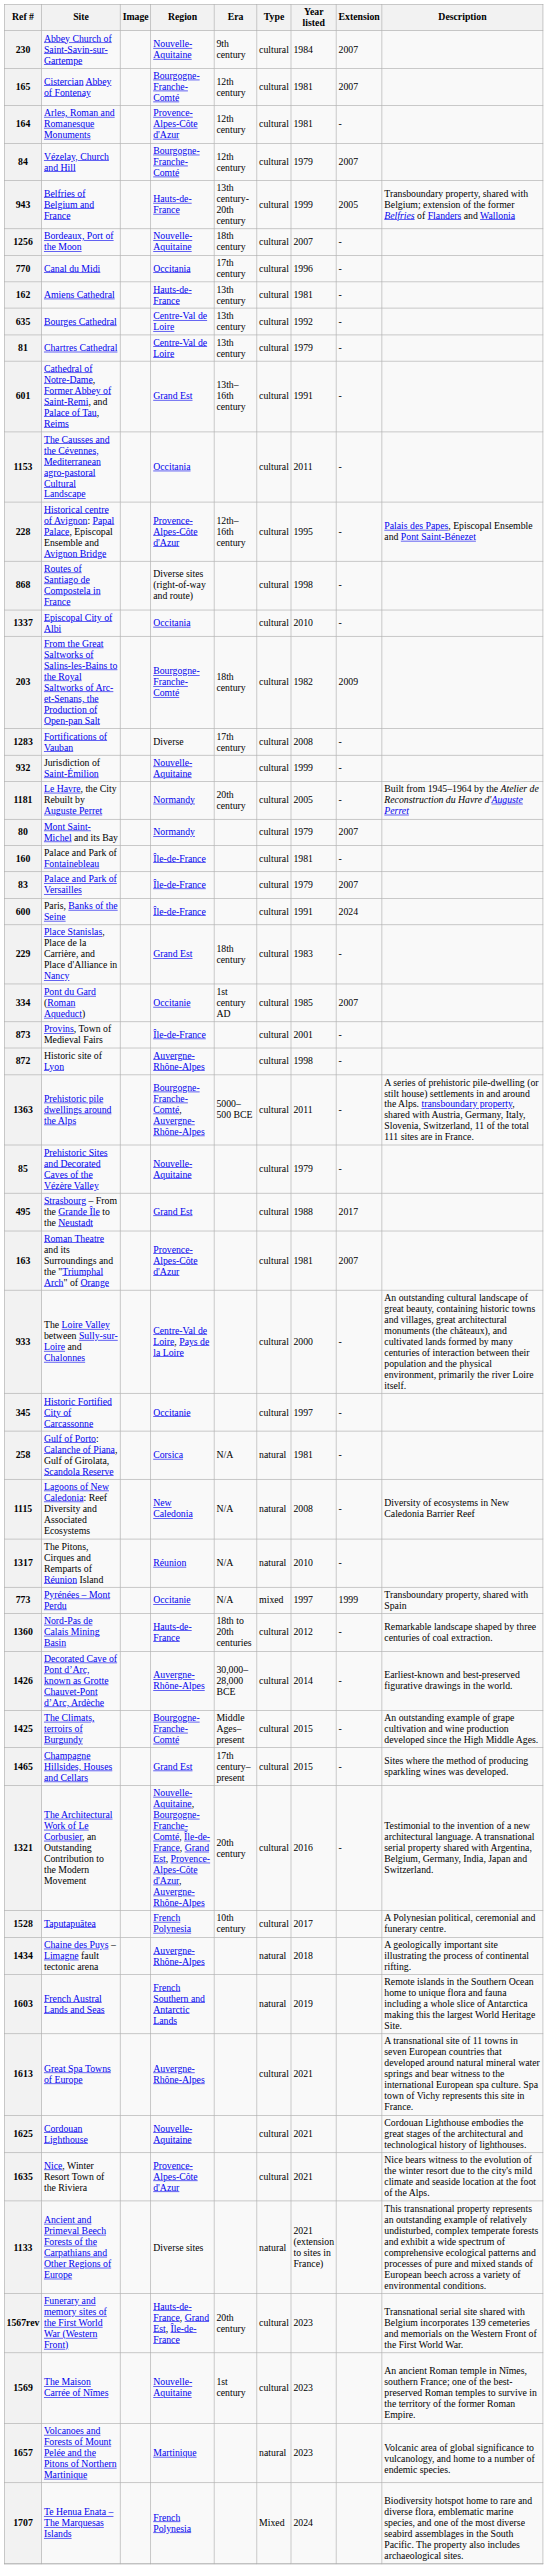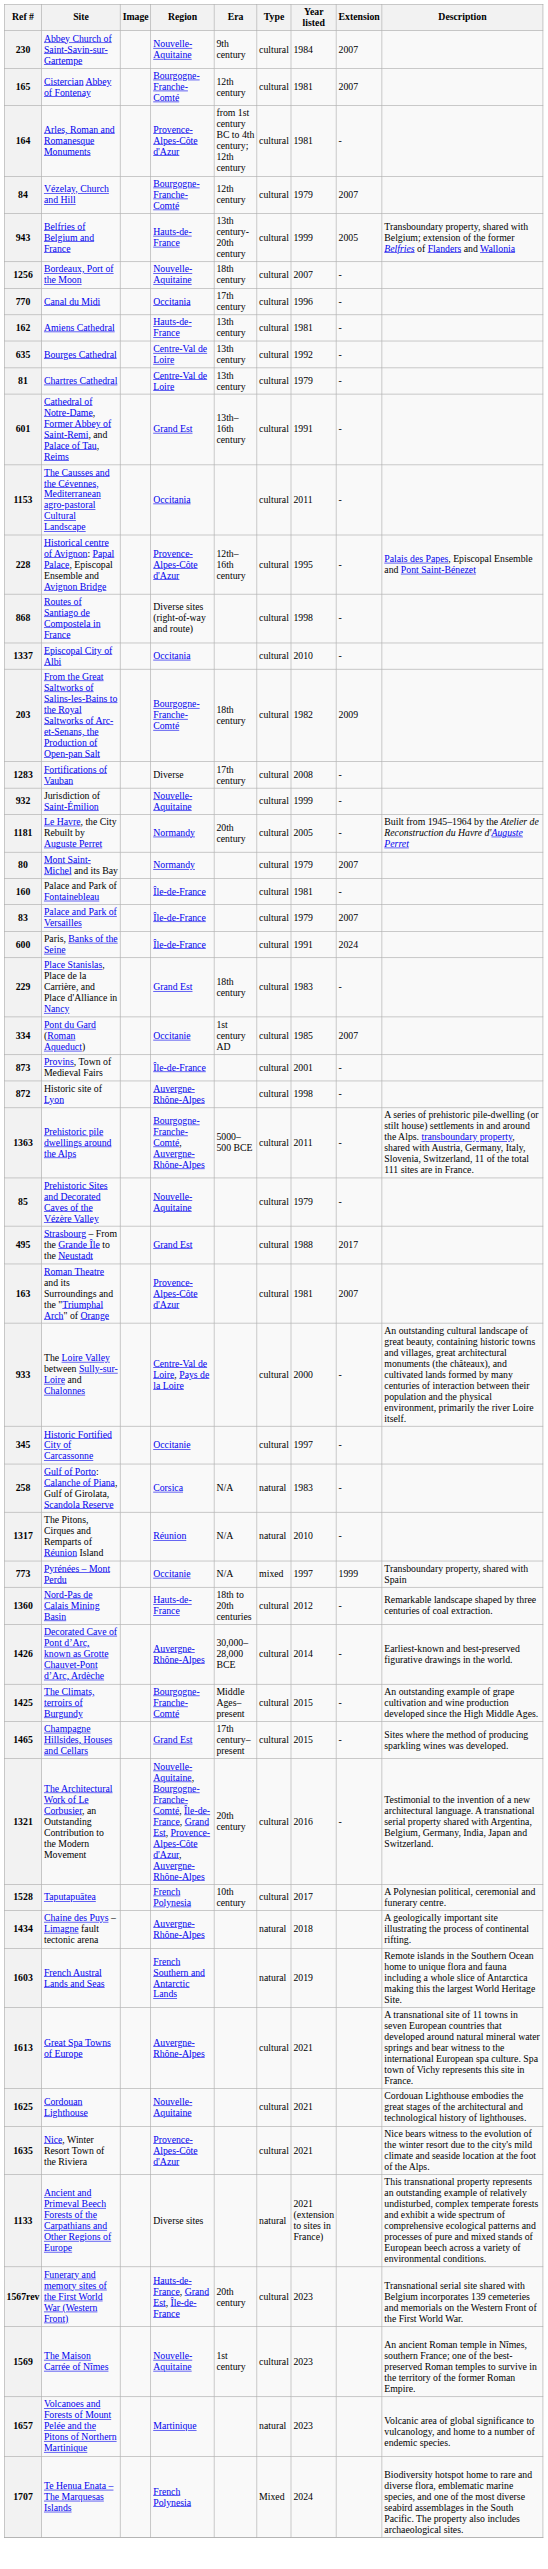164 | Era: 12th century -> from 1st century BC to 4th century; 12th century
258 | Year listed: 1981 -> 1983
- row: 1115 | Lagoons of New Caledonia: Reef Diversity and Associated Ecosystems | New Caledonia | N/A | natural | 2008 | - | Diversity of ecosystems in New Caledonia Barrier Reef
